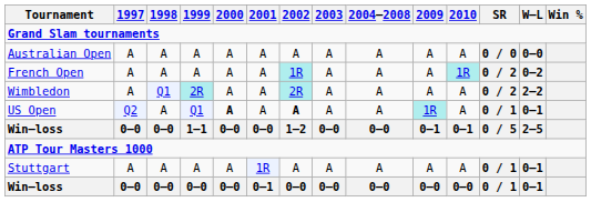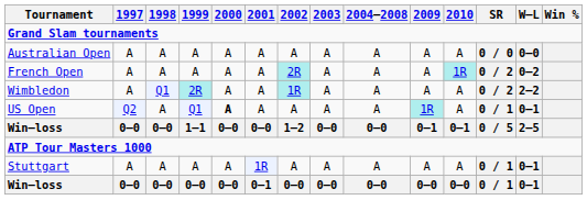French Open | 2002: 1R -> 2R
Wimbledon | 2002: 2R -> 1R
US Open | 2002: bold -> normal
